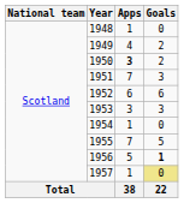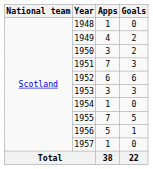1950 | Apps: bold -> normal
1956 | Goals: bold -> normal
1957 | Goals: khaki background -> no background
